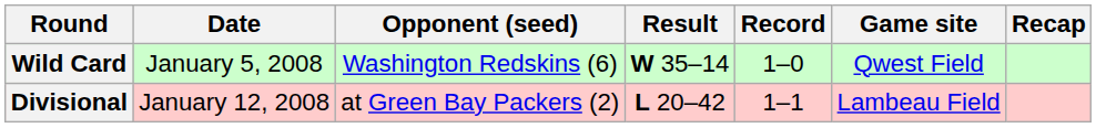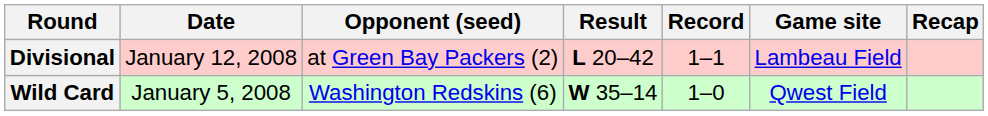rows swapped: Wild Card <-> Divisional
